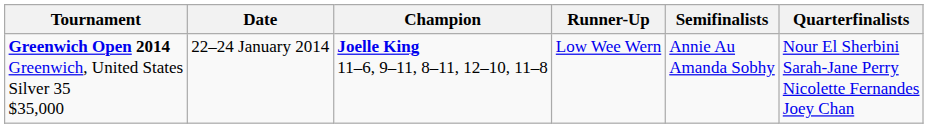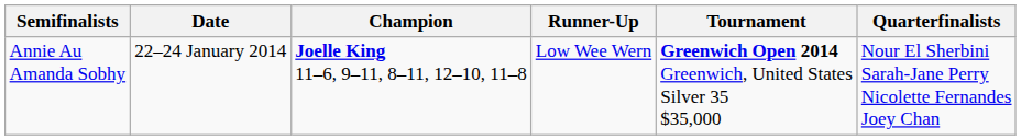columns swapped: Tournament <-> Semifinalists
